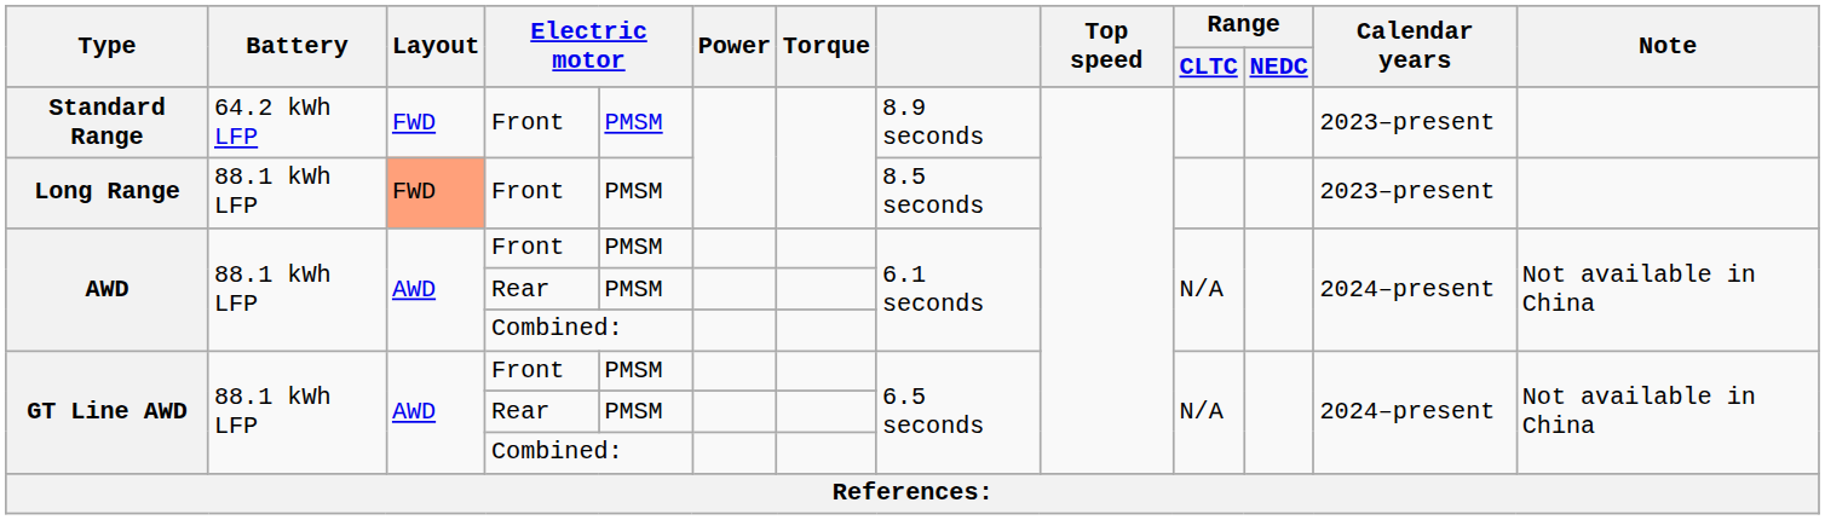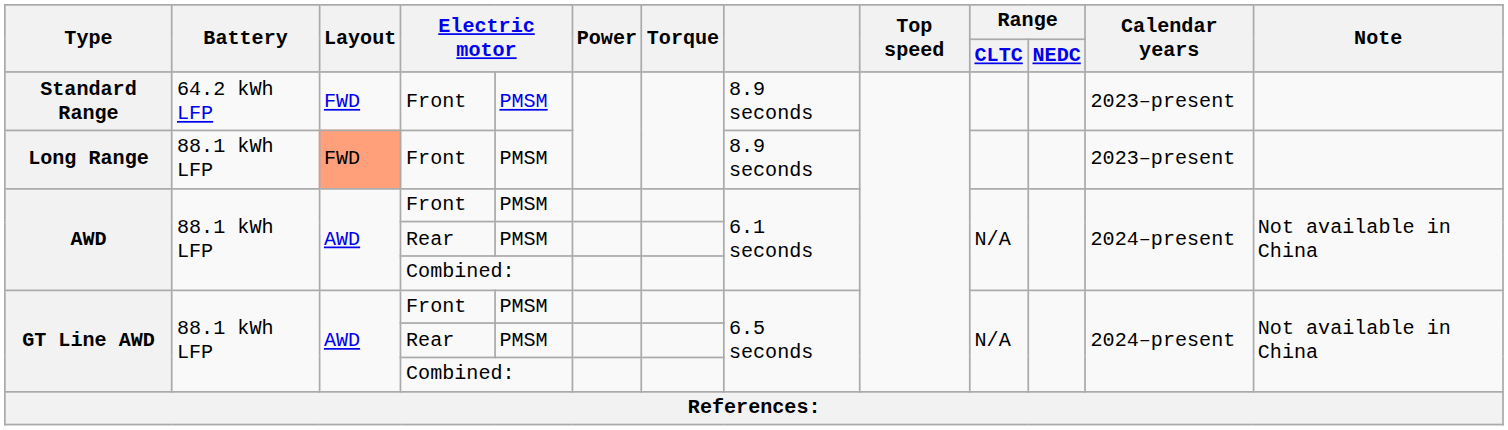Long Range | column 8: 8.5 seconds -> 8.9 seconds
